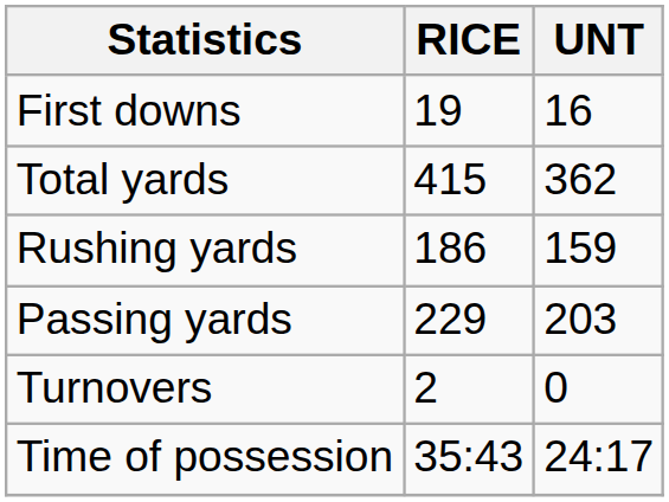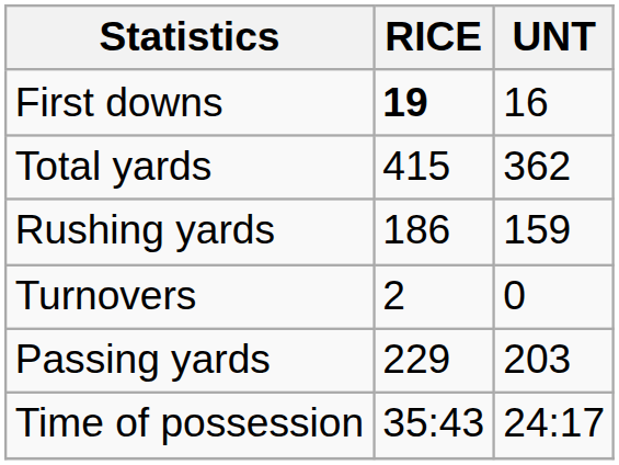First downs | RICE: normal -> bold
rows swapped: Passing yards <-> Turnovers
